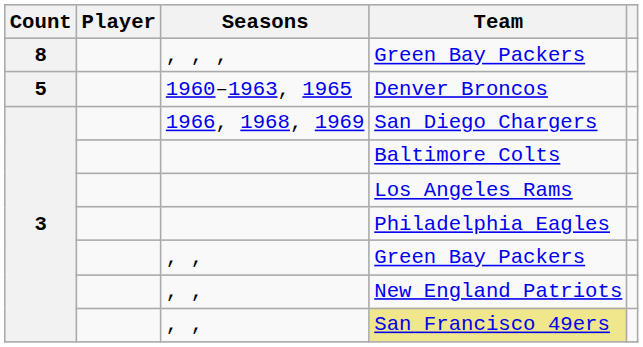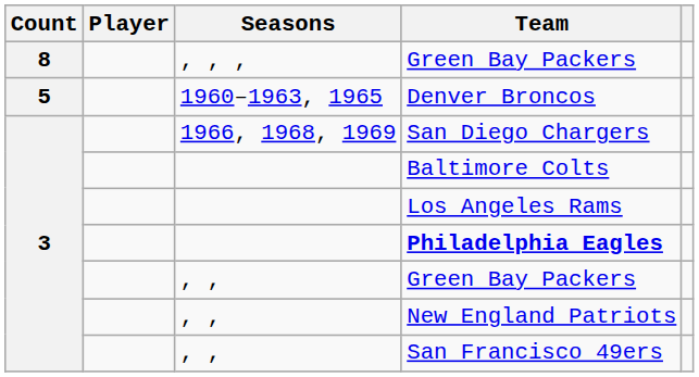Philadelphia Eagles | Team: normal -> bold
San Francisco 49ers | Team: khaki background -> no background
